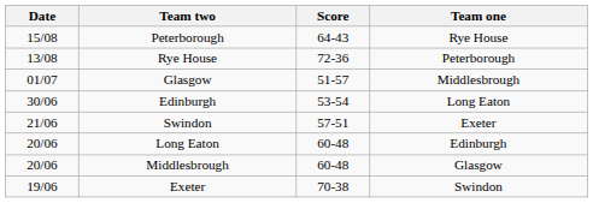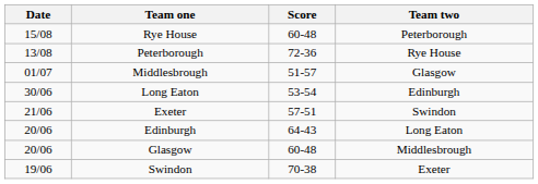columns swapped: Team one <-> Team two
row 2 | Score: 64-43 -> 60-48
row 7 | Score: 60-48 -> 64-43
